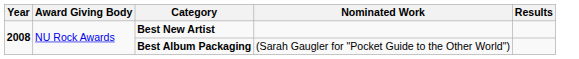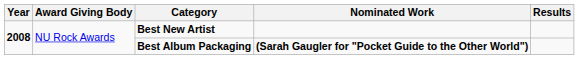Best Album Packaging | Nominated Work: normal -> bold
